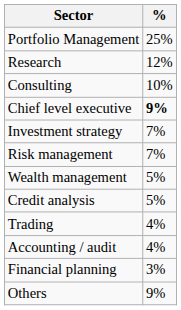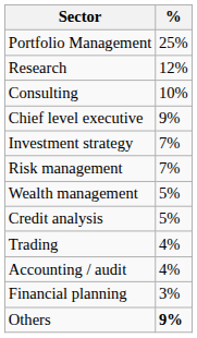Chief level executive | %: bold -> normal
Others | %: normal -> bold
